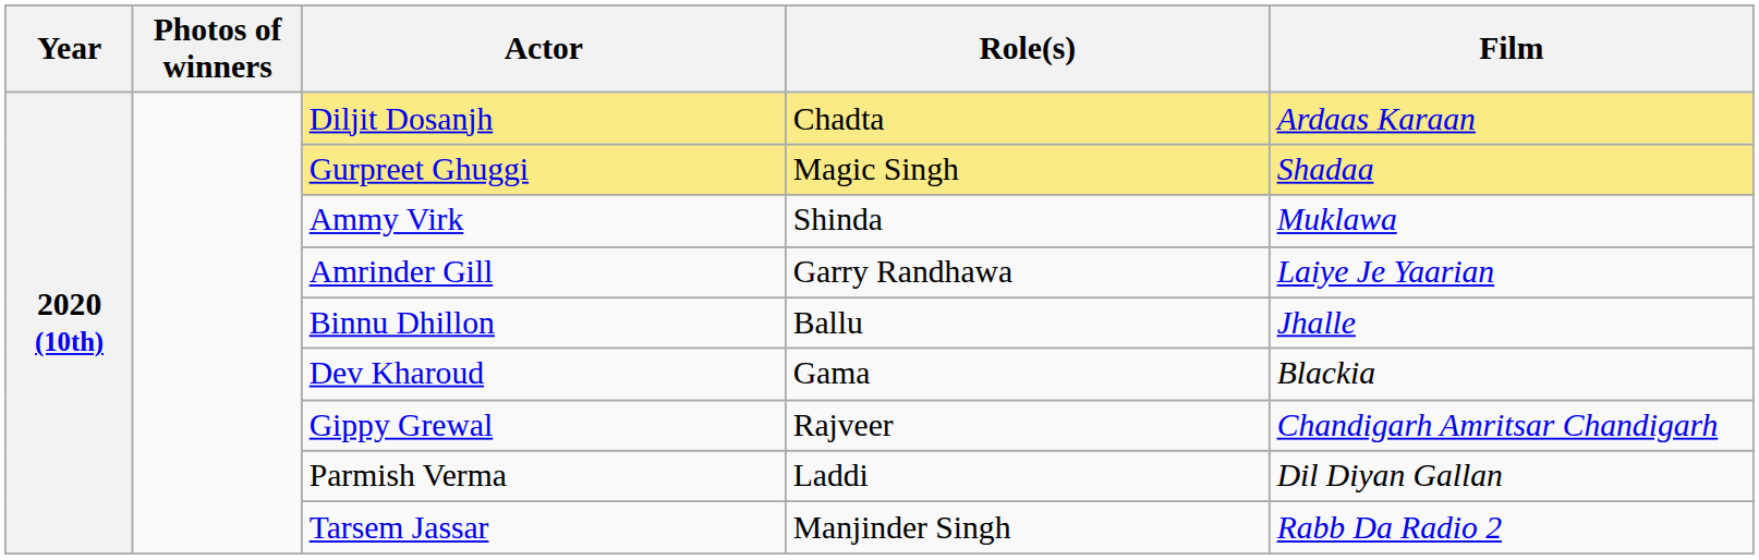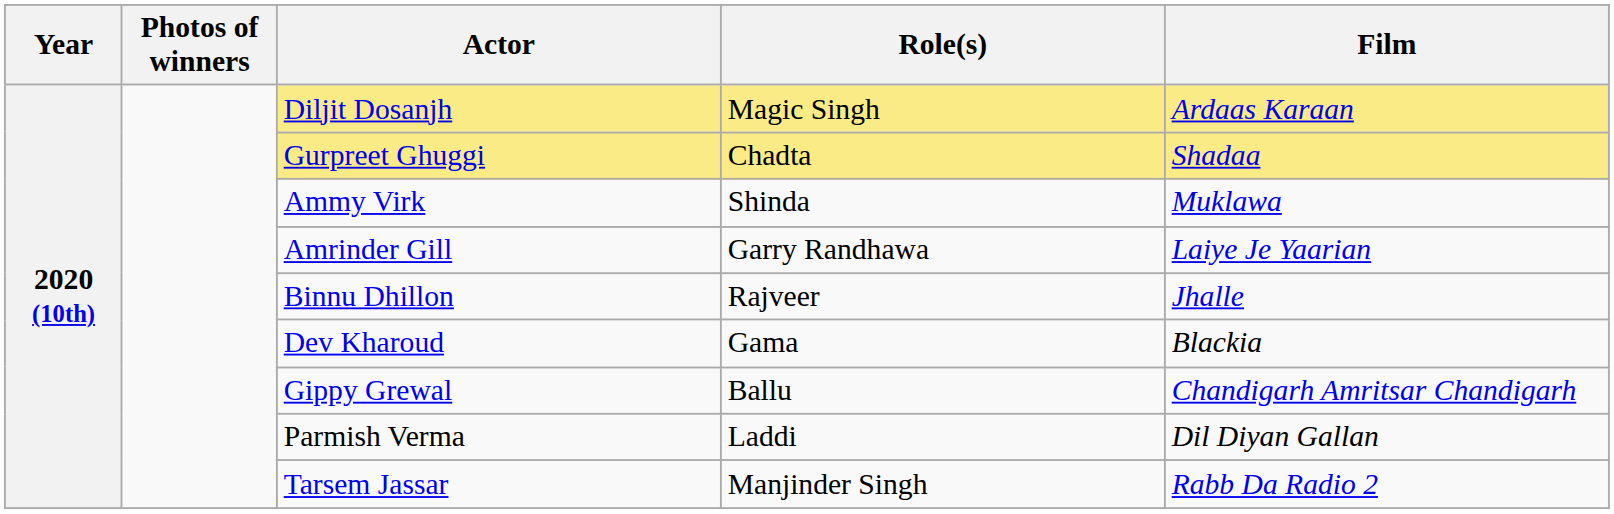Diljit Dosanjh | Role(s): Chadta -> Magic Singh
Gurpreet Ghuggi | Role(s): Magic Singh -> Chadta
Binnu Dhillon | Role(s): Ballu -> Rajveer
Gippy Grewal | Role(s): Rajveer -> Ballu
